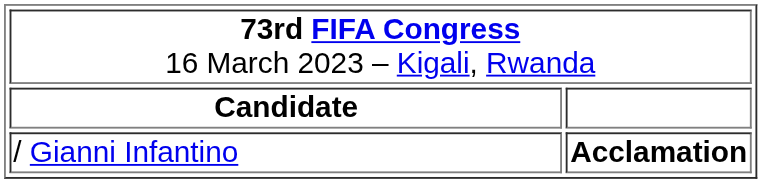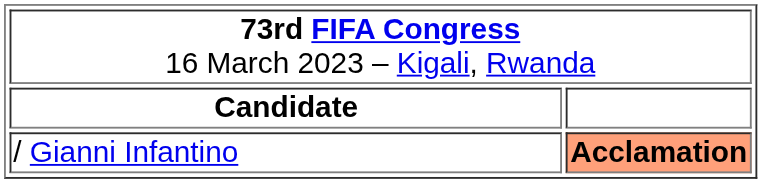/ Gianni Infantino | column 2: no background -> lightsalmon background
